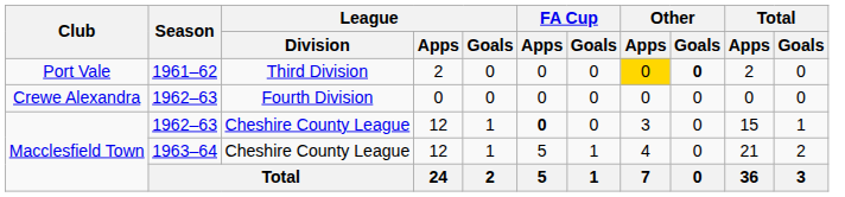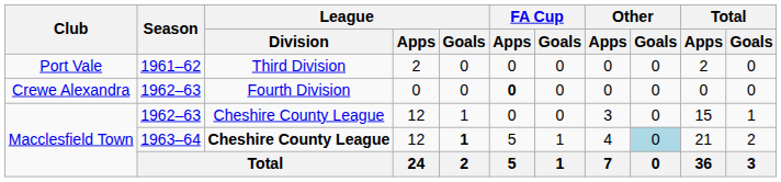Port Vale | Other / Apps: gold background -> no background
Port Vale | Other / Goals: bold -> normal
Crewe Alexandra | FA Cup / Apps: normal -> bold
Macclesfield Town / 1962–63 | FA Cup / Apps: bold -> normal
Macclesfield Town / 1963–64 | League / Division: normal -> bold
Macclesfield Town / 1963–64 | League / Goals: normal -> bold
Macclesfield Town / 1963–64 | Other / Goals: no background -> lightblue background
